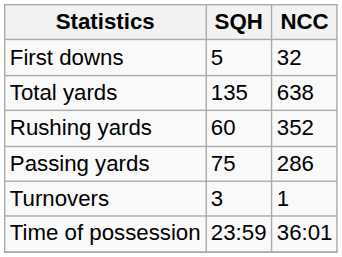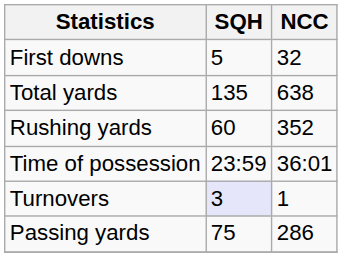rows swapped: Passing yards <-> Time of possession
Turnovers | SQH: no background -> lavender background
